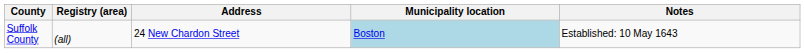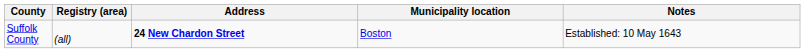row 2 | Address: normal -> bold
row 2 | Municipality location: lightblue background -> no background
